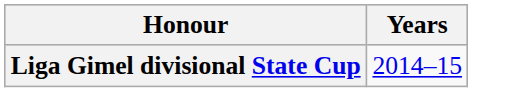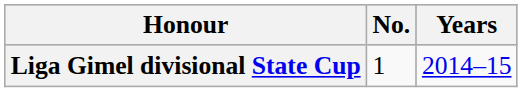+ column: No. | 1
